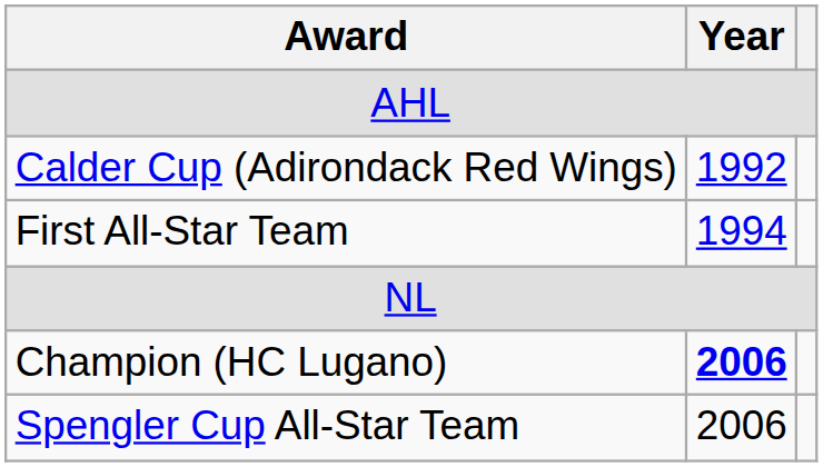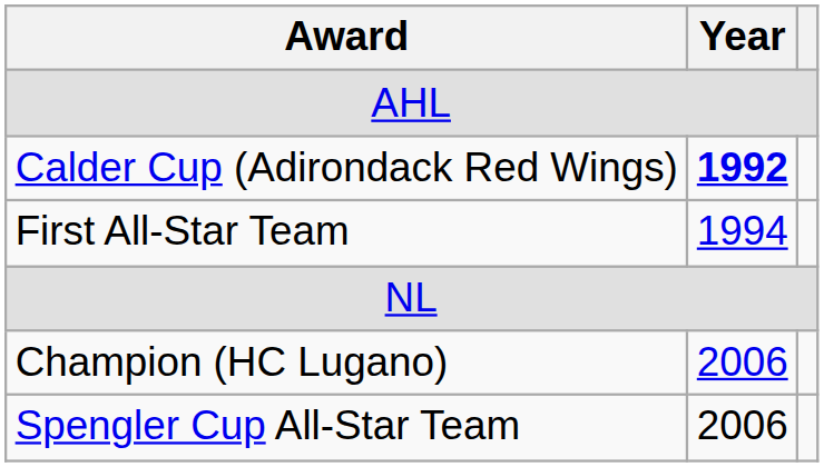Calder Cup (Adirondack Red Wings) | Year: normal -> bold
Champion (HC Lugano) | Year: bold -> normal
